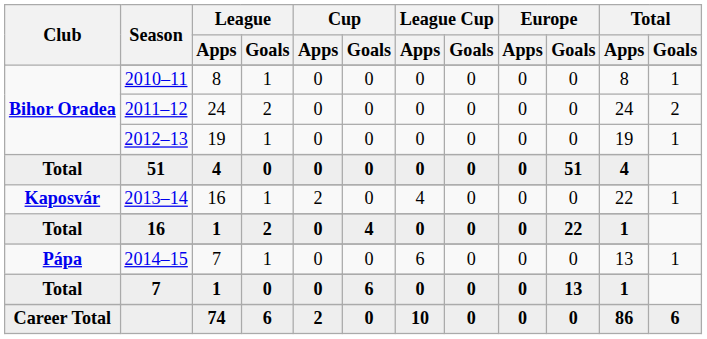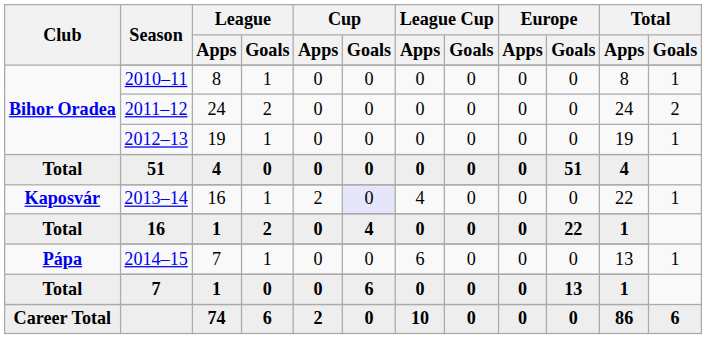2013–14 | Cup / Goals: no background -> lavender background
